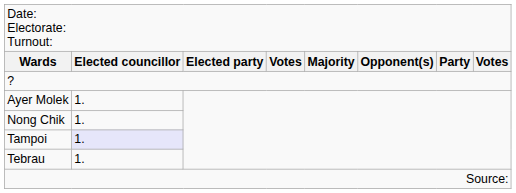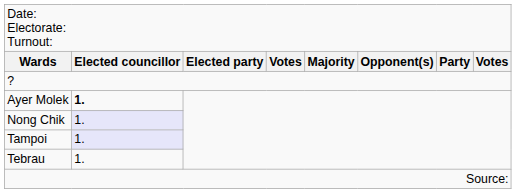Ayer Molek | column 2: normal -> bold
Nong Chik | column 2: no background -> lavender background
